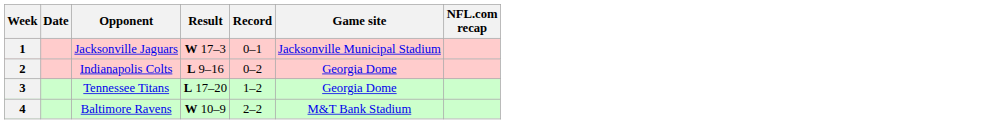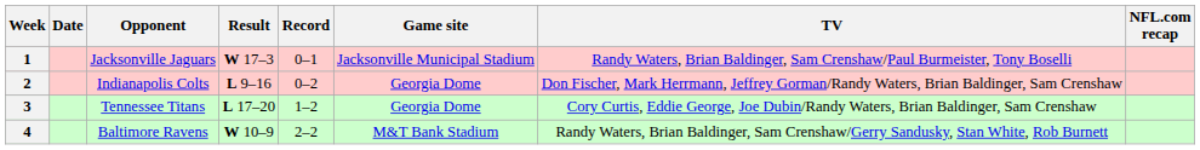+ column: TV | Randy Waters, Brian Baldinger, Sam Crenshaw/Paul Burmeister, Tony Boselli | Don Fischer, Mark Herrmann, Jeffrey Gorman/Randy Waters, Brian Baldinger, Sam Crenshaw | Cory Curtis, Eddie George, Joe Dubin/Randy Waters, Brian Baldinger, Sam Crenshaw | Randy Waters, Brian Baldinger, Sam Crenshaw/Gerry Sandusky, Stan White, Rob Burnett
